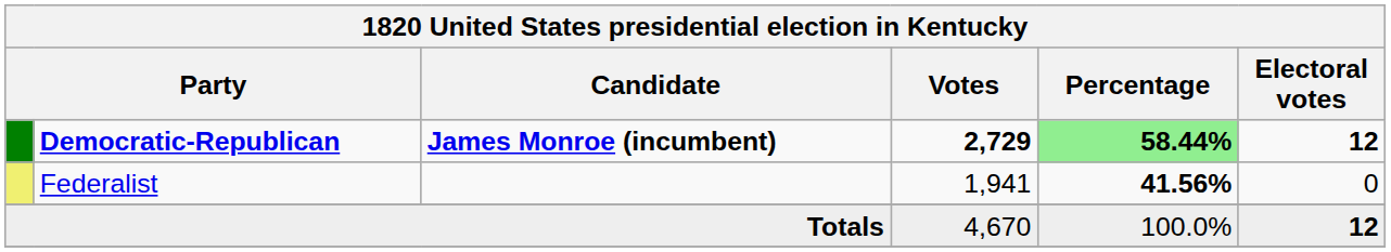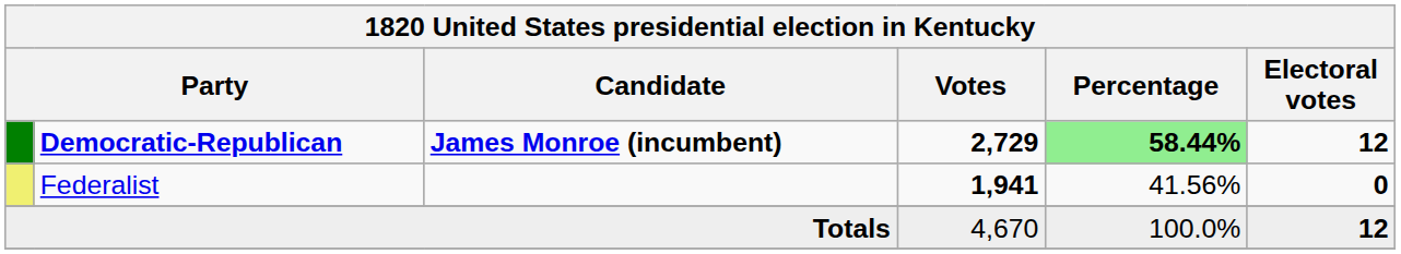Federalist | Votes: normal -> bold
Federalist | Percentage: bold -> normal
Federalist | Electoral votes: normal -> bold
